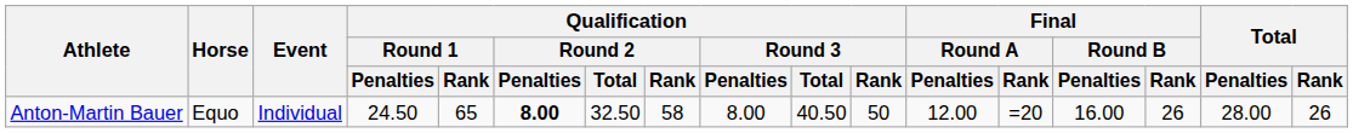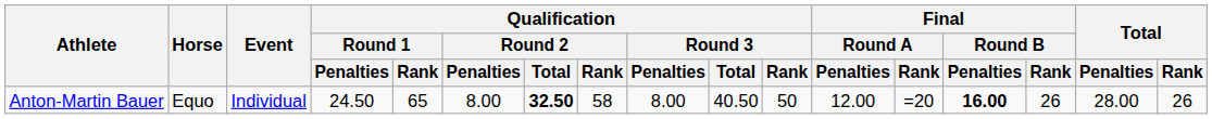Anton-Martin Bauer | Qualification / Round 2 / Penalties: bold -> normal
Anton-Martin Bauer | Qualification / Round 2 / Total: normal -> bold
Anton-Martin Bauer | Final / Round B / Penalties: normal -> bold
